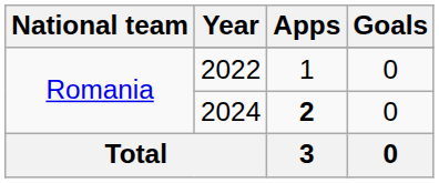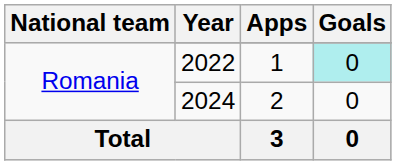2022 | Goals: no background -> paleturquoise background
2024 | Apps: bold -> normal
